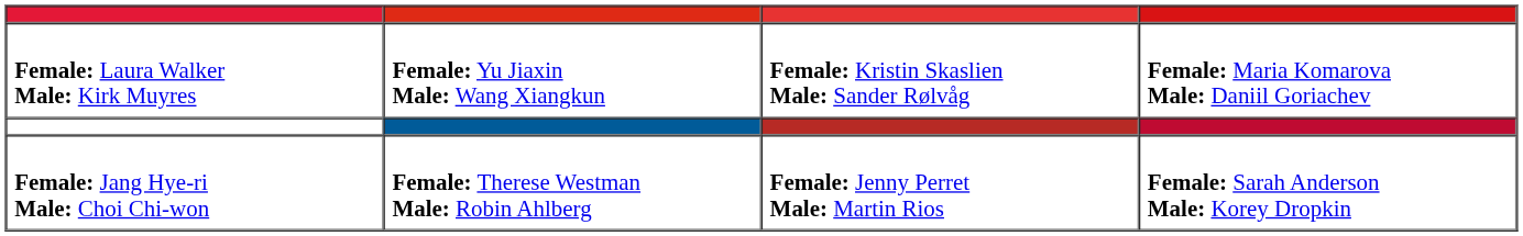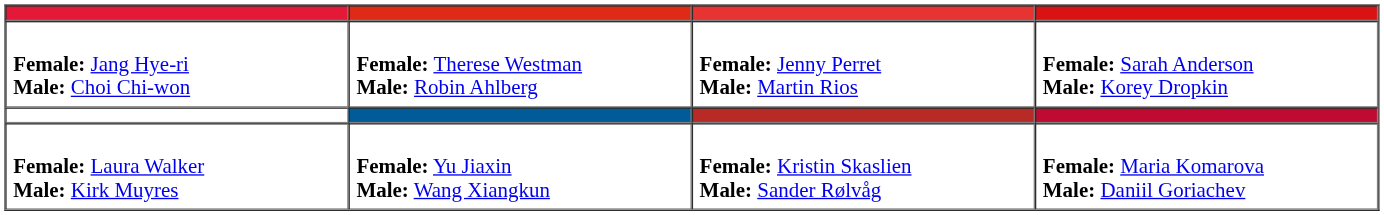rows swapped: Female: Laura Walker Male: Kirk Muyres <-> Female: Jang Hye-ri Male: Choi Chi-won
